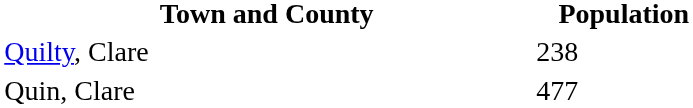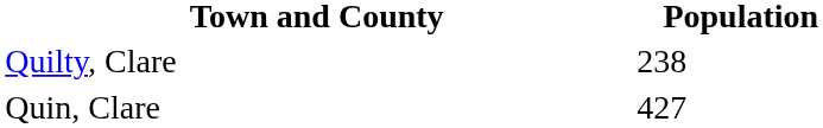Quin, Clare | Population: 477 -> 427
